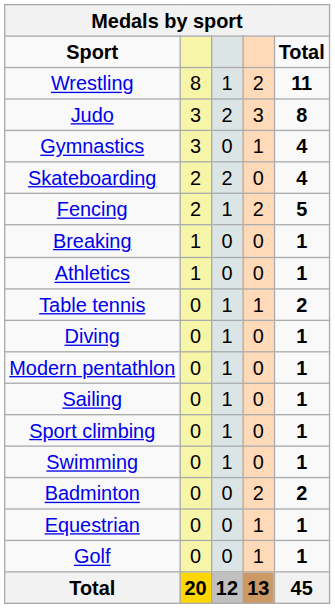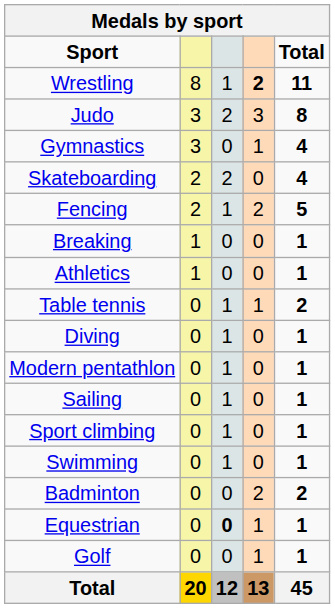Wrestling | column 4: normal -> bold
Equestrian | column 3: normal -> bold
